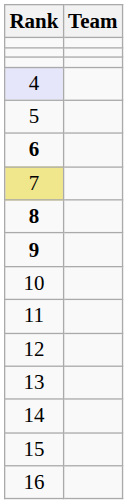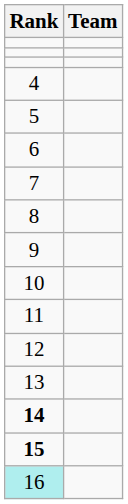row 5 | Rank: lavender background -> no background
row 7 | Rank: bold -> normal
row 8 | Rank: khaki background -> no background
row 9 | Rank: bold -> normal
row 10 | Rank: bold -> normal
row 15 | Rank: normal -> bold
row 16 | Rank: normal -> bold
row 17 | Rank: no background -> paleturquoise background
